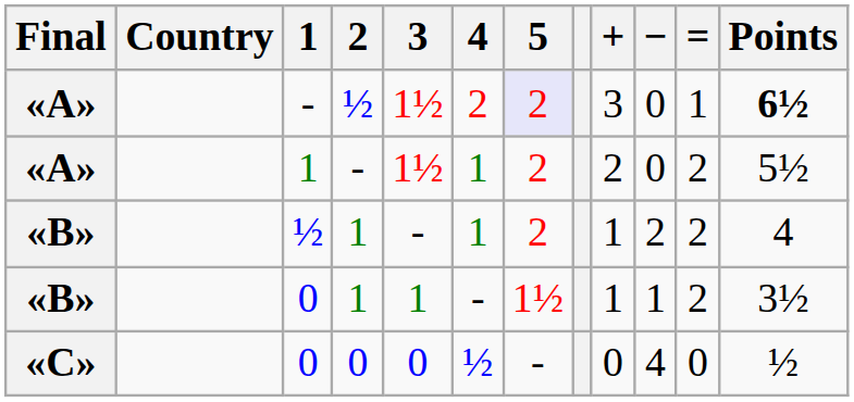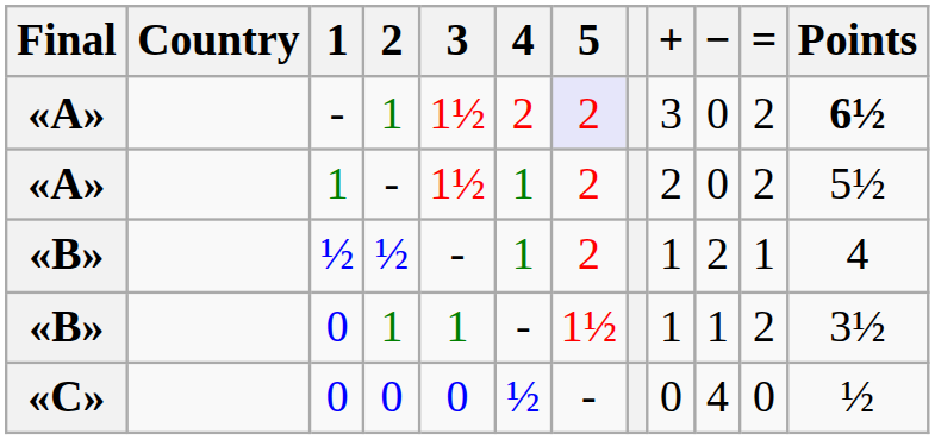row 2 | 2: ½ -> 1
row 2 | =: 1 -> 2
row 4 | 2: 1 -> ½
row 4 | =: 2 -> 1
